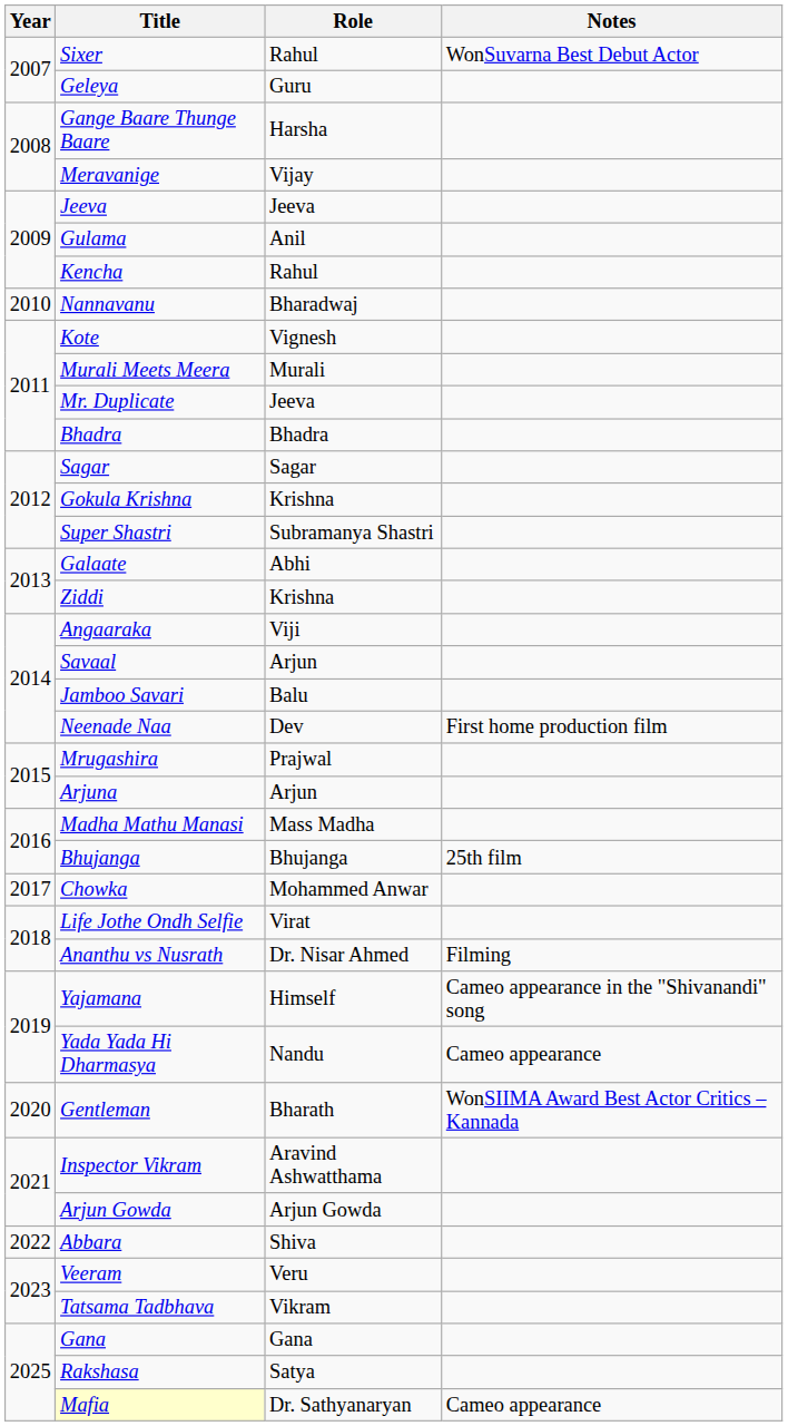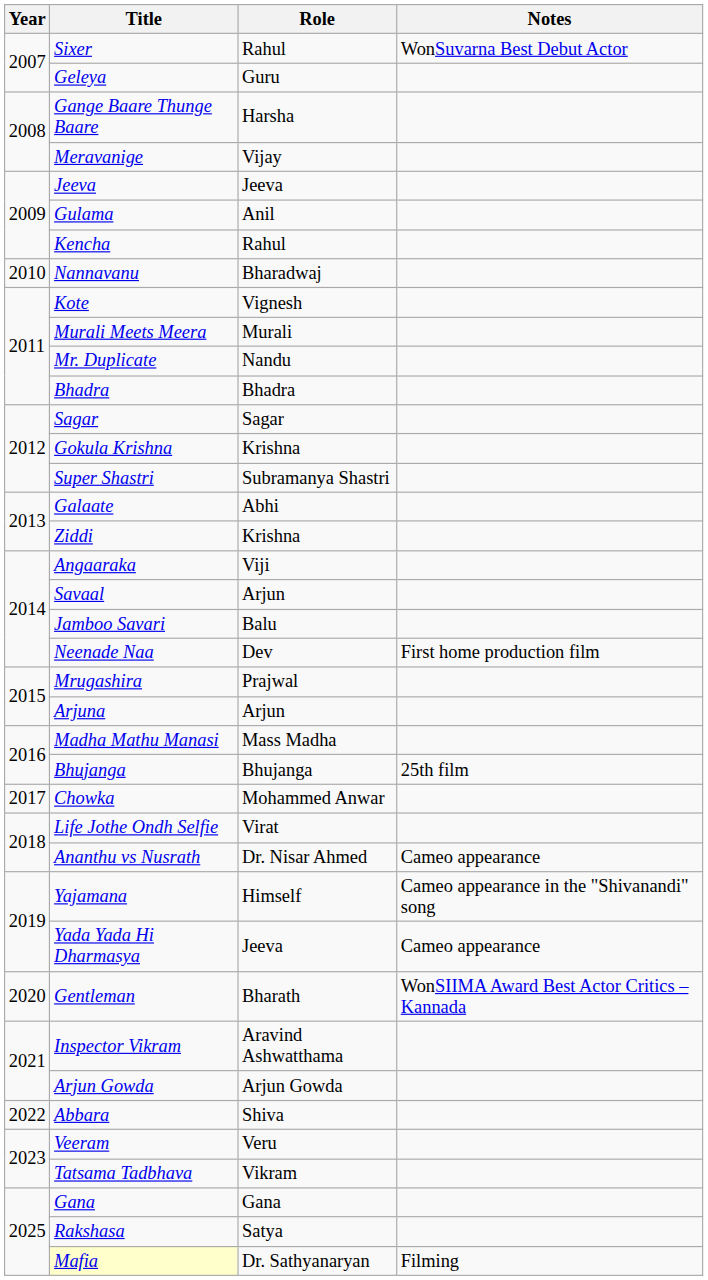Mr. Duplicate | Role: Jeeva -> Nandu
Ananthu vs Nusrath | Notes: Filming -> Cameo appearance
Yada Yada Hi Dharmasya | Role: Nandu -> Jeeva
Mafia | Notes: Cameo appearance -> Filming
